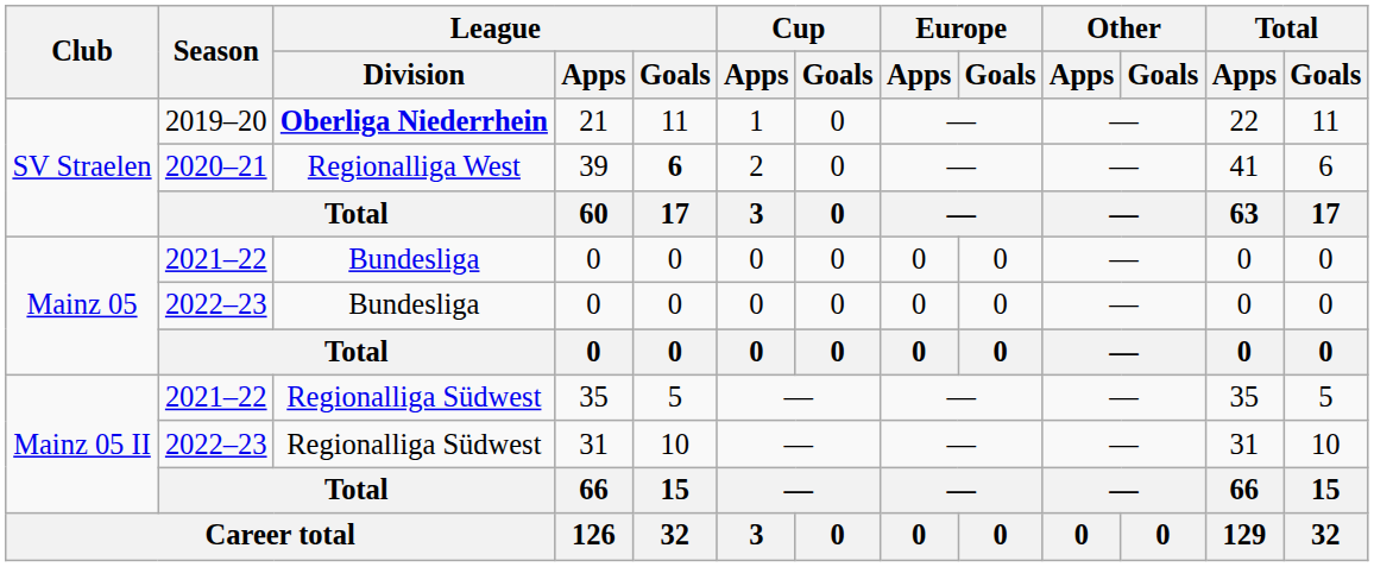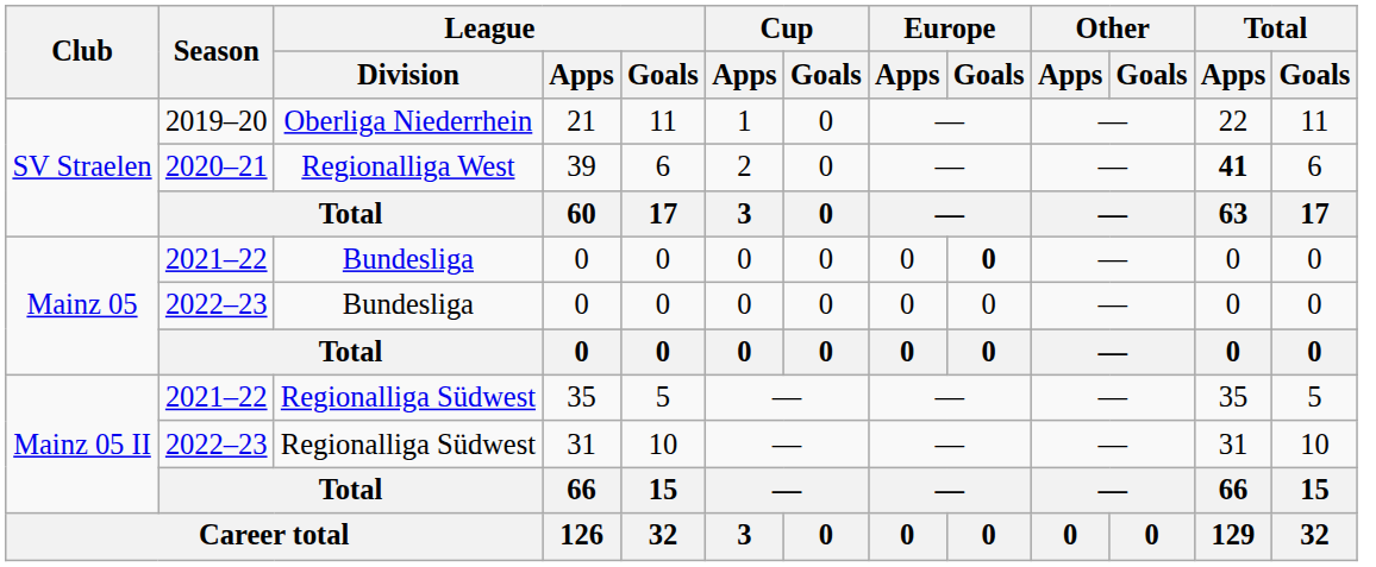21 | League / Division: bold -> normal
39 | League / Goals: bold -> normal
39 | Total / Apps: normal -> bold
2021–22 / 0 | Europe / Goals: normal -> bold
